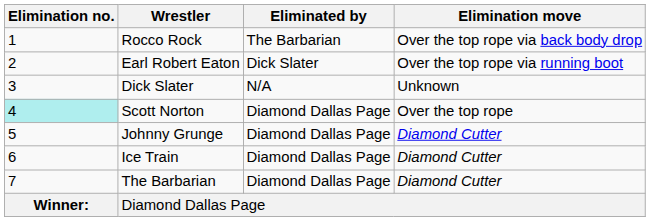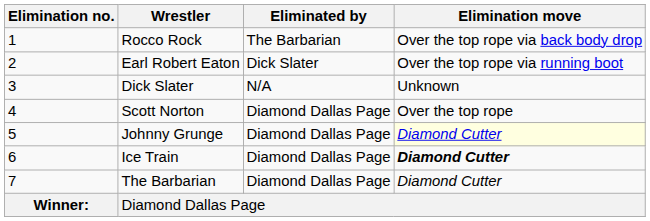Scott Norton | Elimination no.: paleturquoise background -> no background
Johnny Grunge | Elimination move: no background -> lightyellow background
Ice Train | Elimination move: normal -> bold
